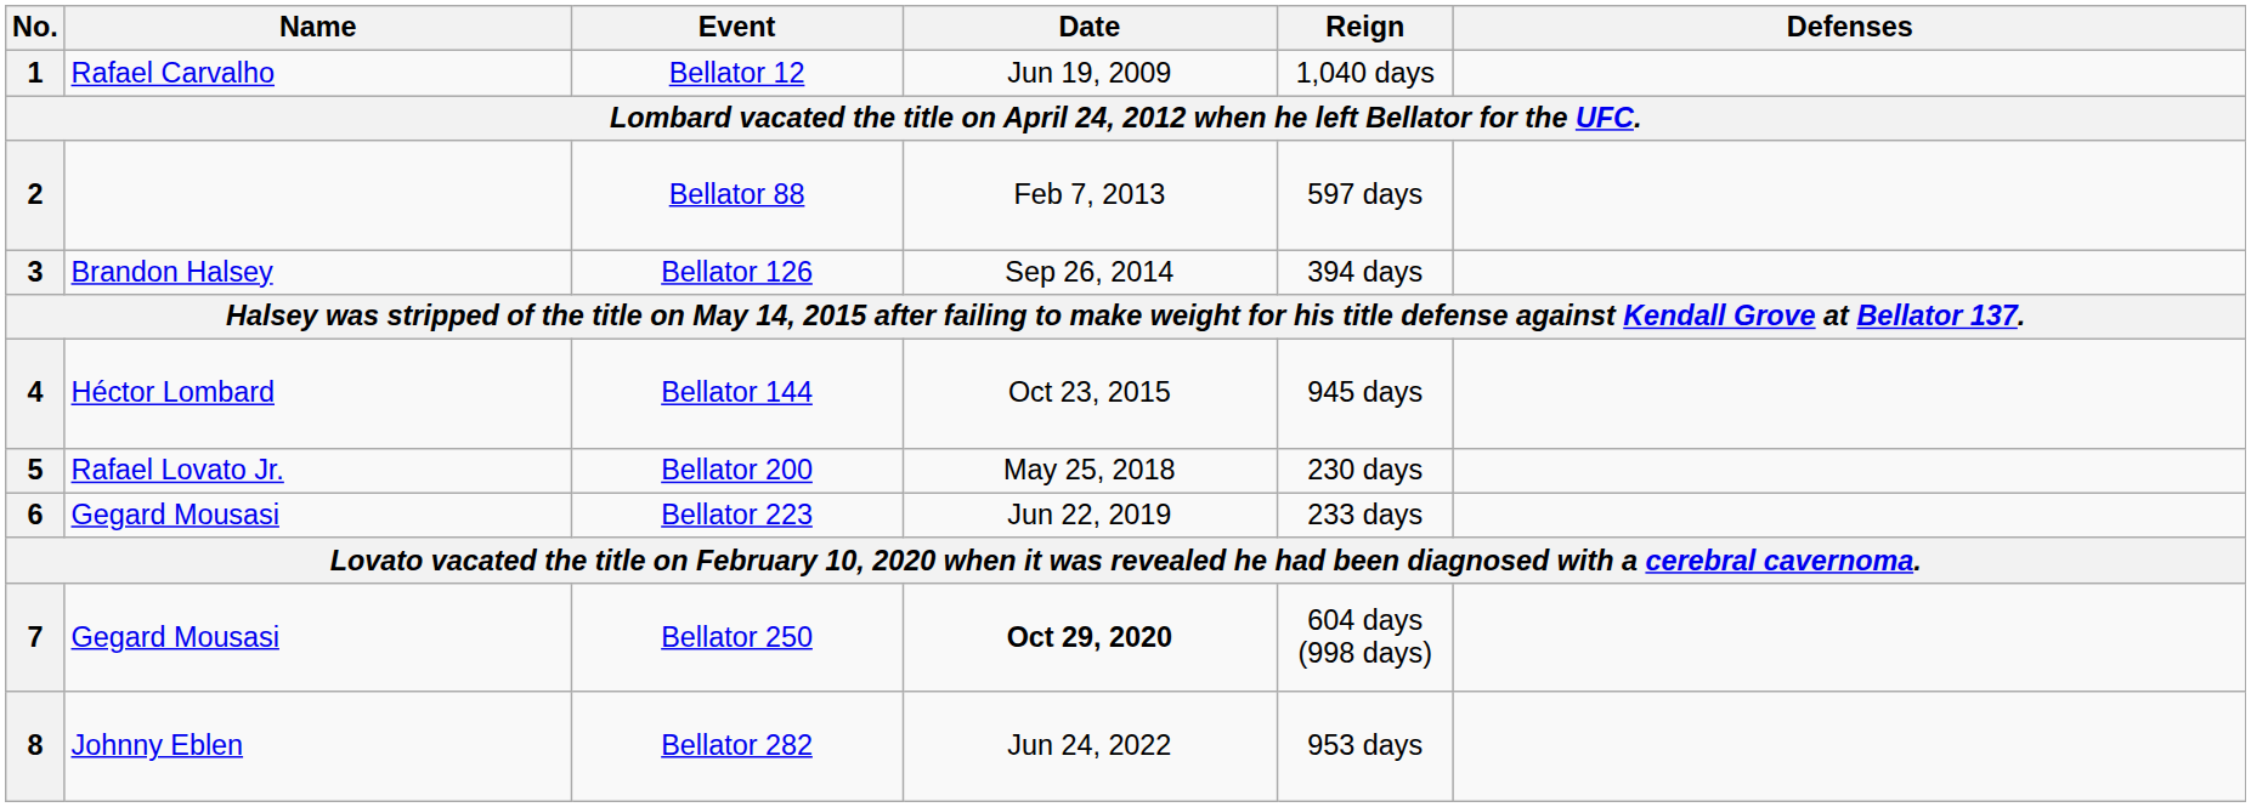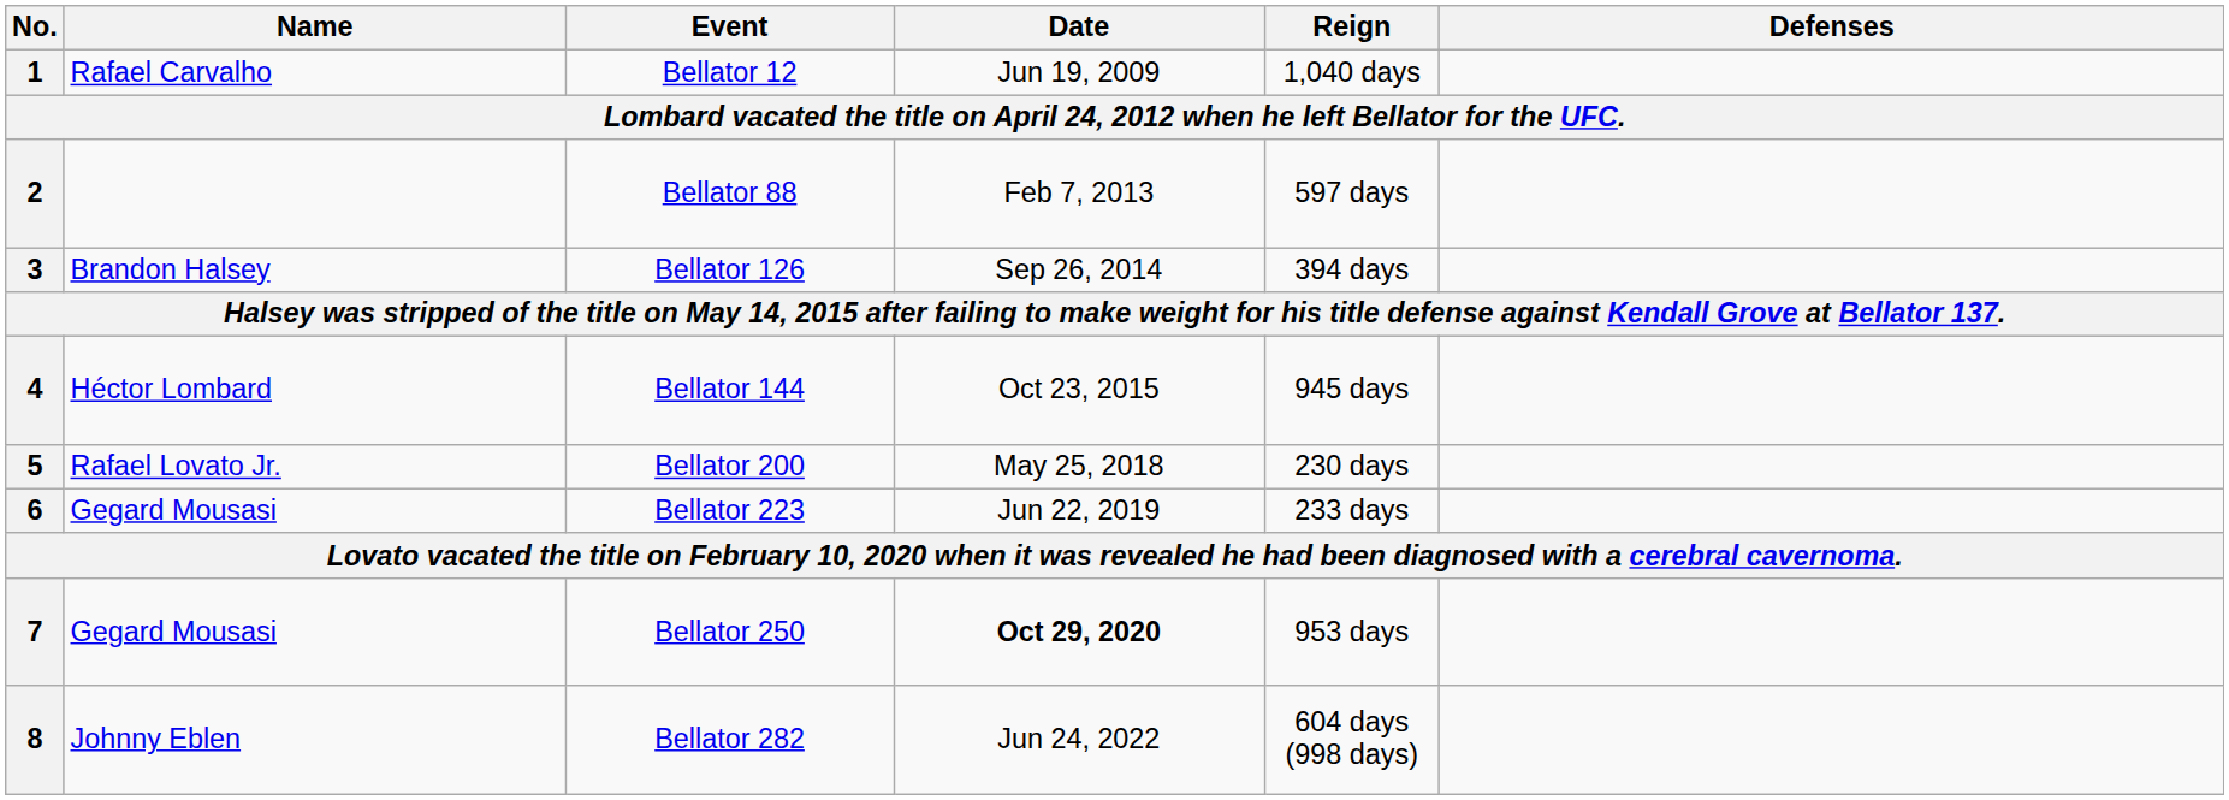7 | Reign: 604 days (998 days) -> 953 days
8 | Reign: 953 days -> 604 days (998 days)
